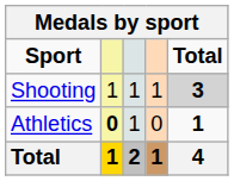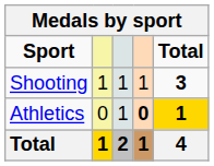Shooting | Total: lightgrey background -> no background
Athletics | column 2: bold -> normal
Athletics | column 4: normal -> bold
Athletics | Total: no background -> gold background
